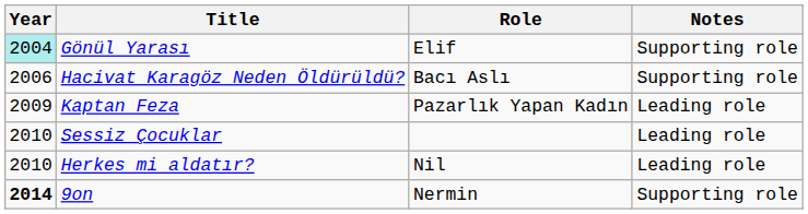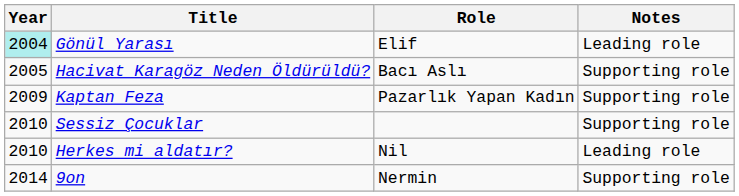Gönül Yarası | Notes: Supporting role -> Leading role
Hacivat Karagöz Neden Öldürüldü? | Year: 2006 -> 2005
Kaptan Feza | Notes: Leading role -> Supporting role
Sessiz Çocuklar | Notes: Leading role -> Supporting role
9on | Year: bold -> normal
